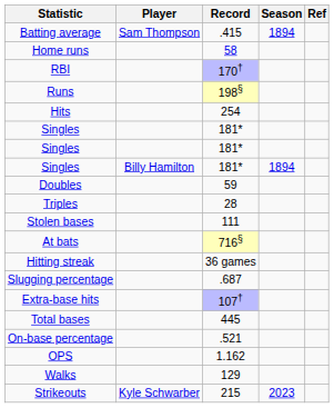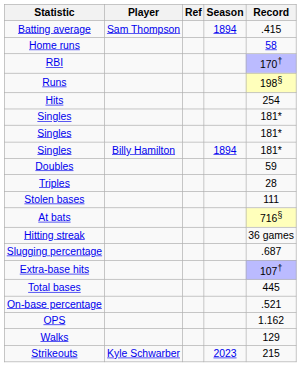columns swapped: Record <-> Ref
